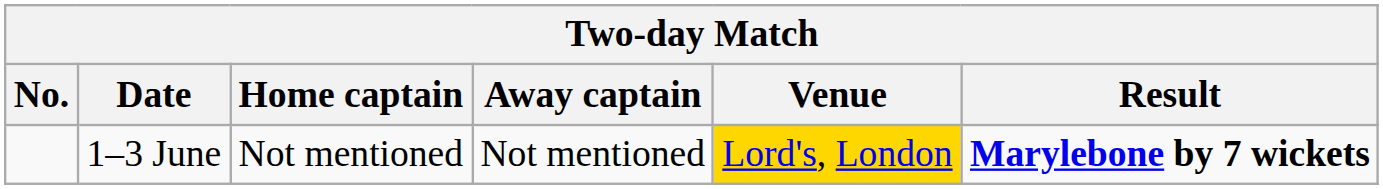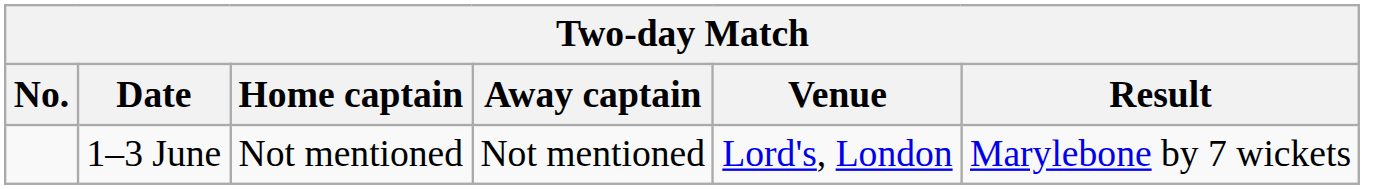1–3 June | Venue: gold background -> no background
1–3 June | Result: bold -> normal
